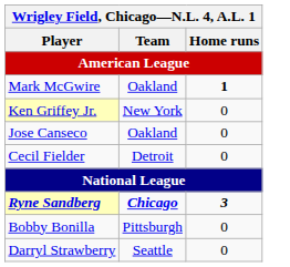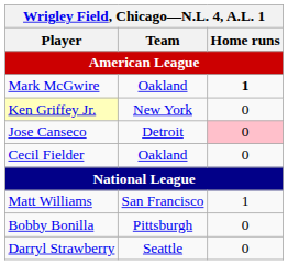Jose Canseco | Team: Oakland -> Detroit
Jose Canseco | Home runs: no background -> pink background
Cecil Fielder | Team: Detroit -> Oakland
- row: Ryne Sandberg | Chicago | 3
+ row: Matt Williams | San Francisco | 1
